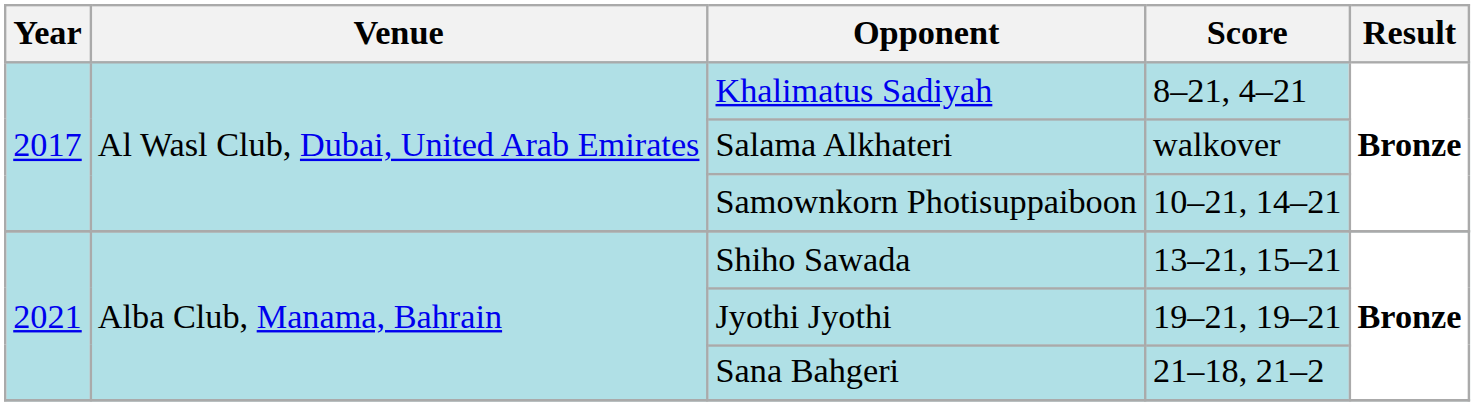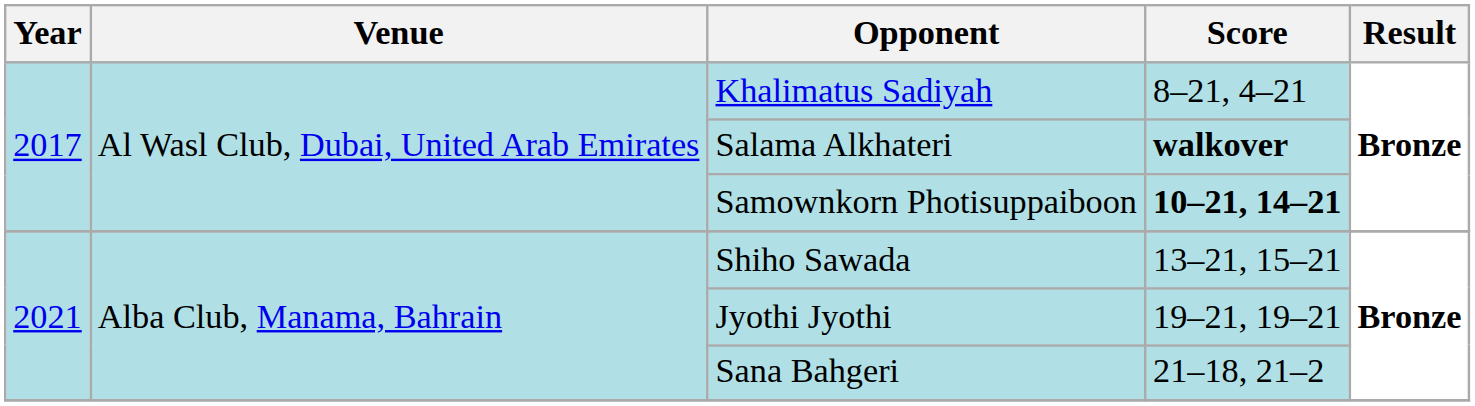Salama Alkhateri | Score: normal -> bold
Samownkorn Photisuppaiboon | Score: normal -> bold
